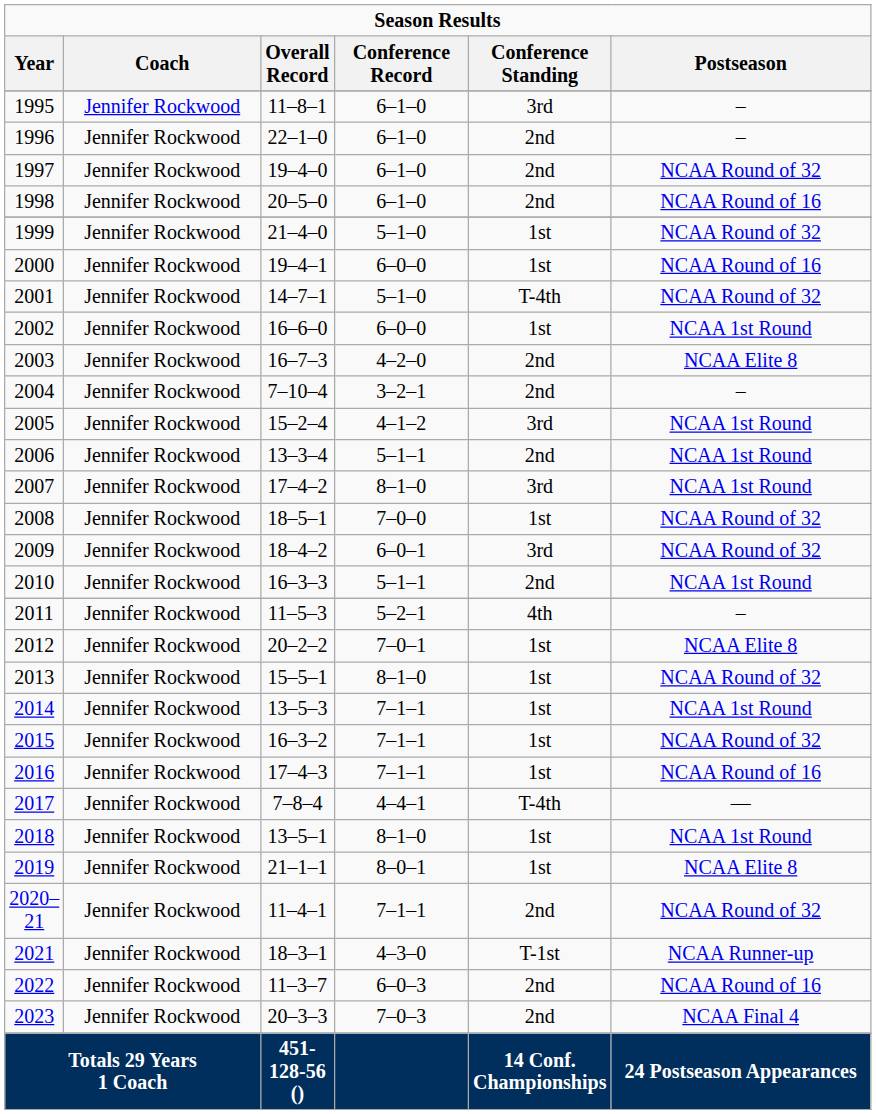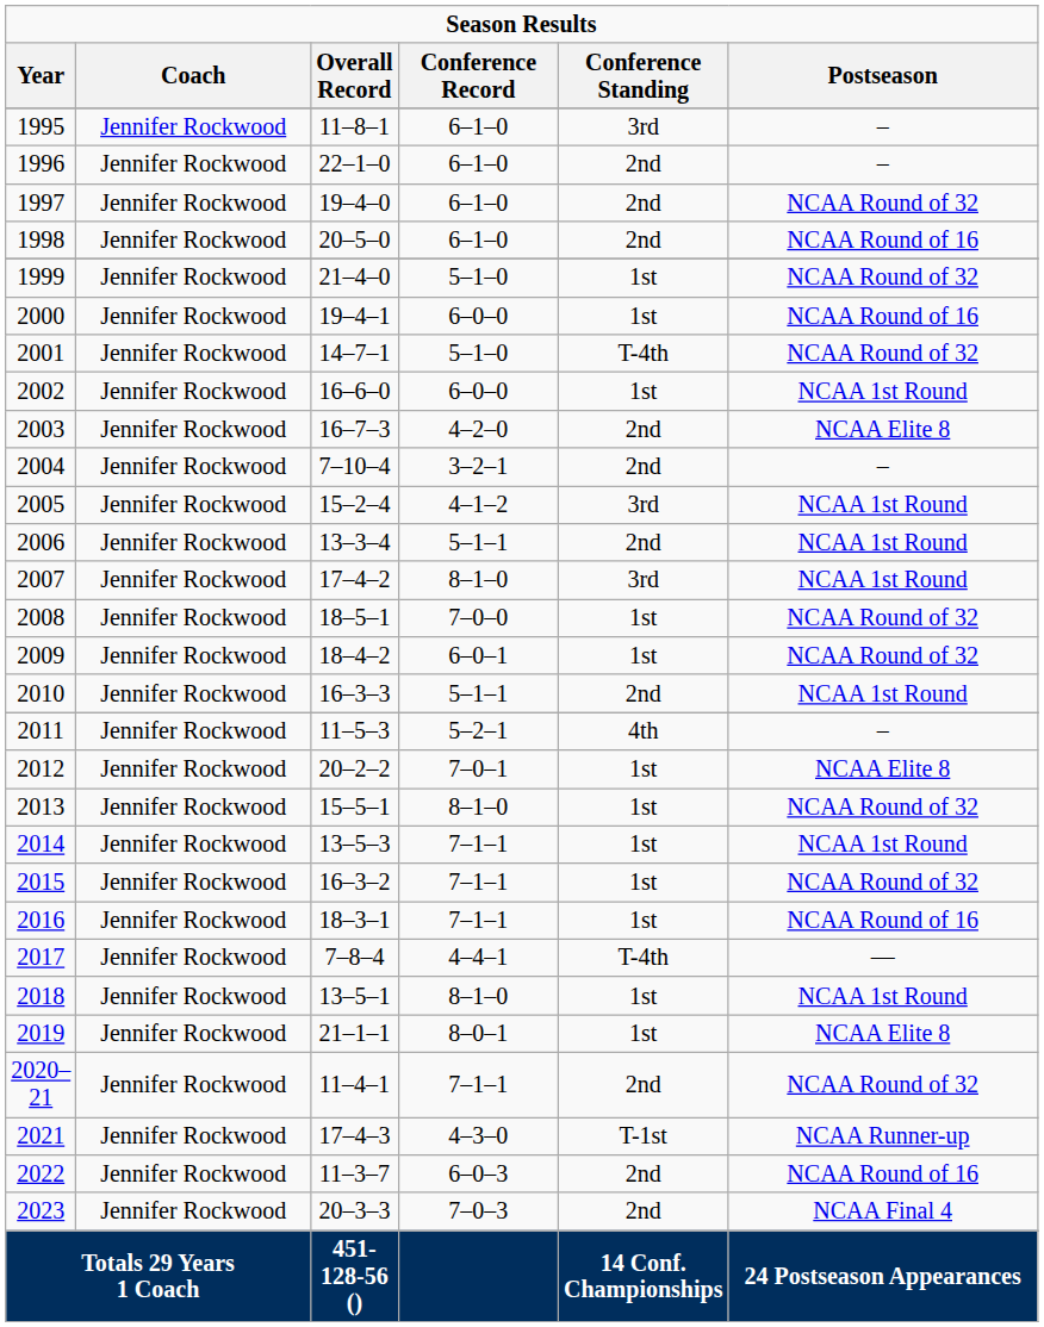2009 | Conference Standing: 3rd -> 1st
2016 | Overall Record: 17–4–3 -> 18–3–1
2021 | Overall Record: 18–3–1 -> 17–4–3
